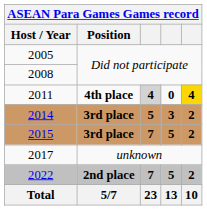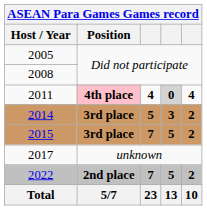2011 | ASEAN Para Games Games record / Position: no background -> pink background
2011 | column 3: lightgrey background -> no background
2011 | column 4: no background -> lightgrey background
2011 | column 5: gold background -> no background
